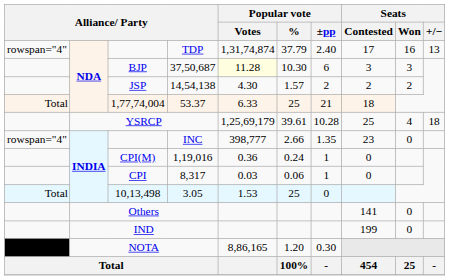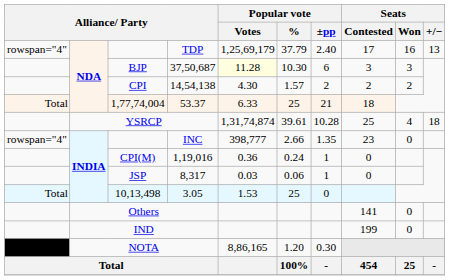TDP | Popular vote / Votes: 1,31,74,874 -> 1,25,69,179
14,54,138 | column 3: JSP -> CPI
YSRCP | Popular vote / Votes: 1,25,69,179 -> 1,31,74,874
8,317 | column 3: CPI -> JSP
